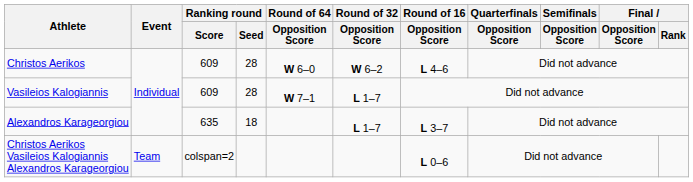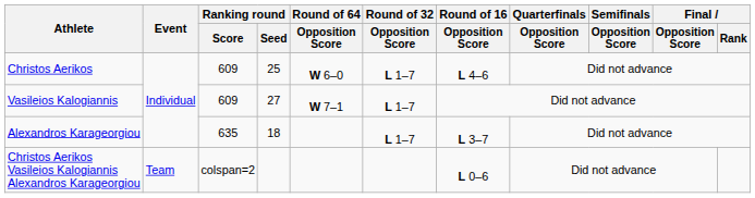Christos Aerikos | Ranking round / Seed: 28 -> 25
Christos Aerikos | Round of 32 / Opposition Score: W 6–2 -> L 1–7
Vasileios Kalogiannis | Ranking round / Seed: 28 -> 27
